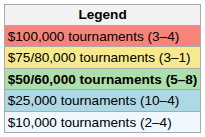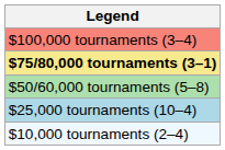row 3 | column 1: normal -> bold
row 4 | column 1: bold -> normal
